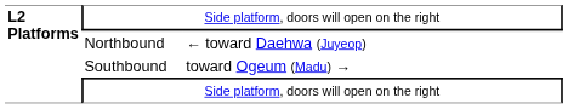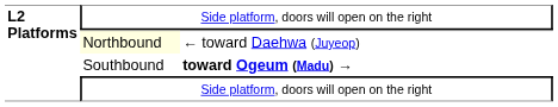Northbound | column 2: no background -> lightyellow background
Southbound | column 3: normal -> bold
